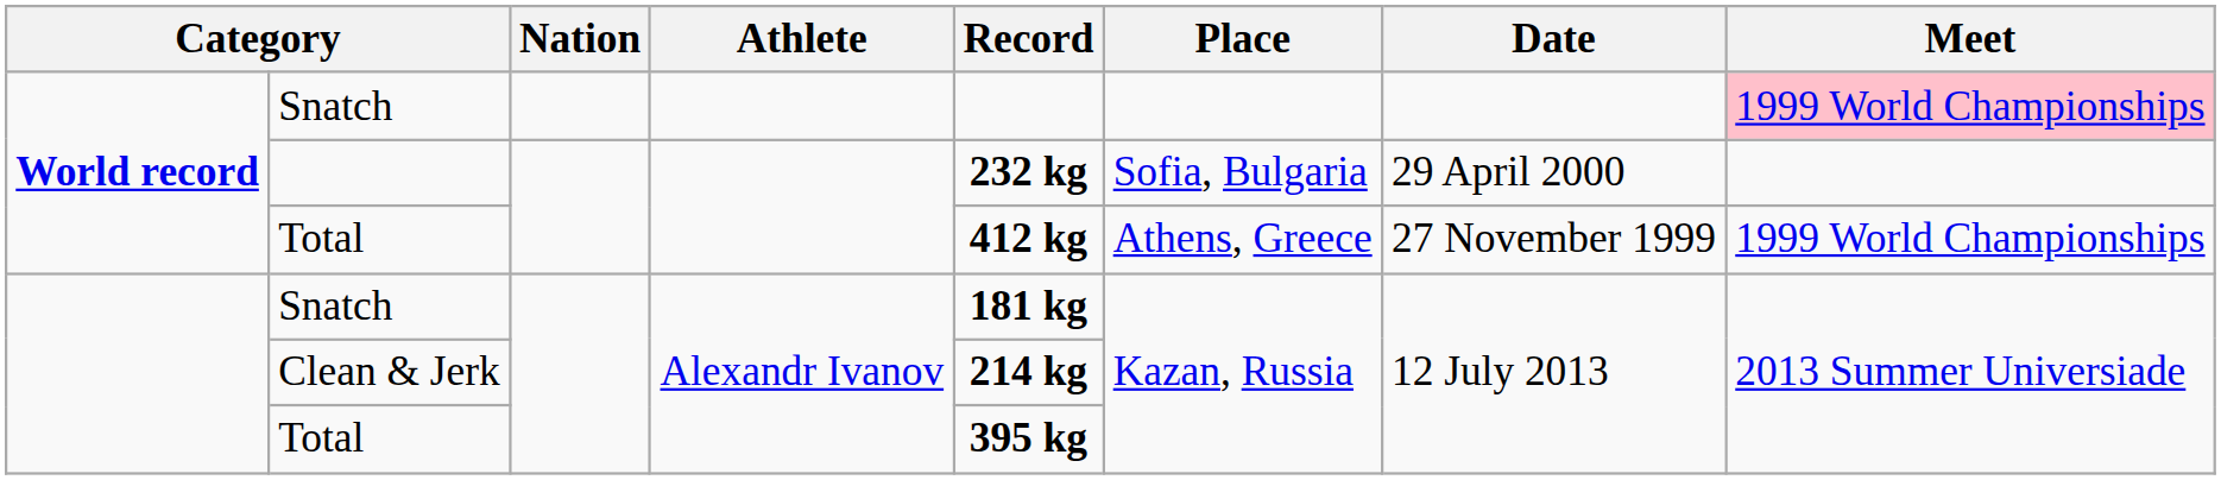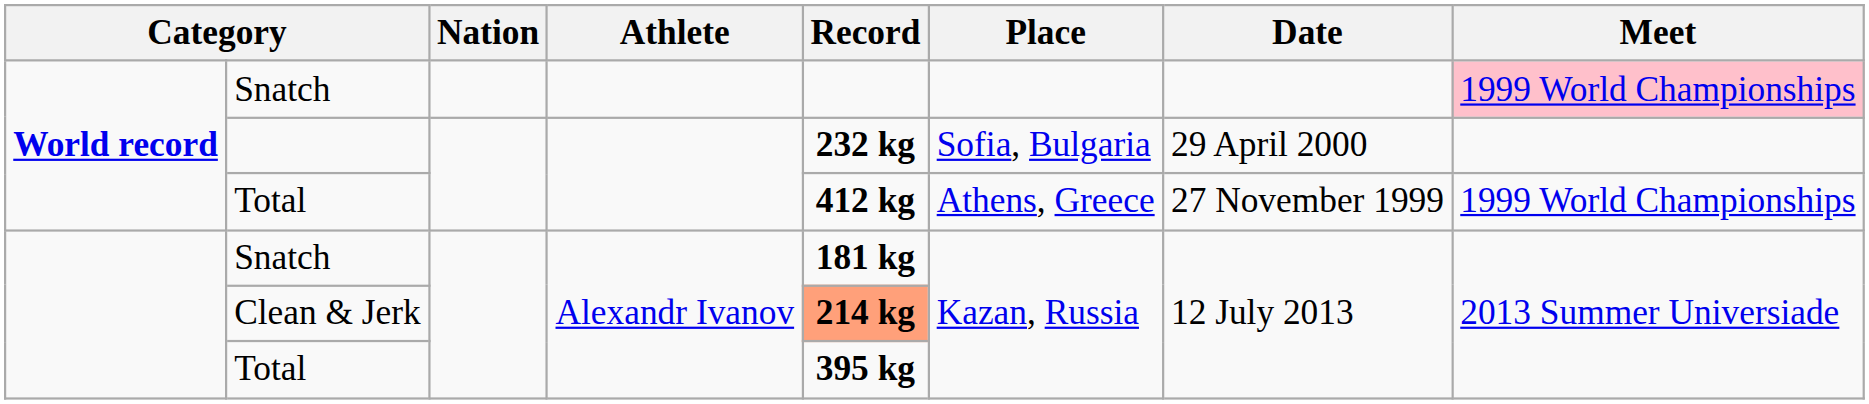Clean & Jerk | Record: no background -> lightsalmon background
